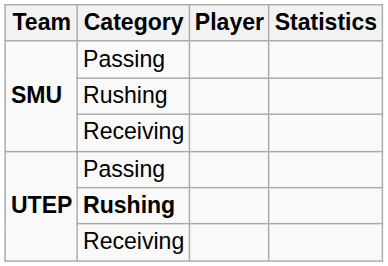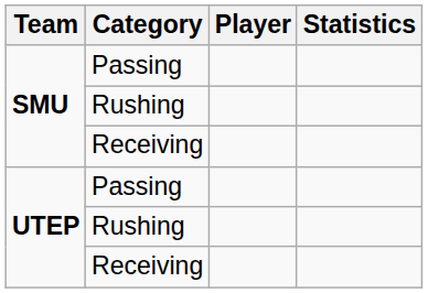UTEP / Rushing | Category: bold -> normal
